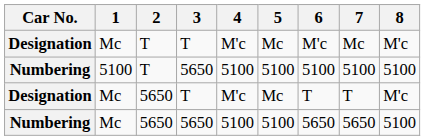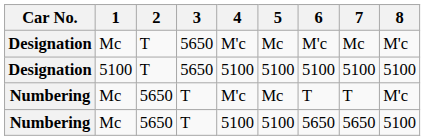row 2 | 3: T -> 5650
row 3 | Car No.: Numbering -> Designation
row 4 | Car No.: Designation -> Numbering
row 5 | 3: 5650 -> T
